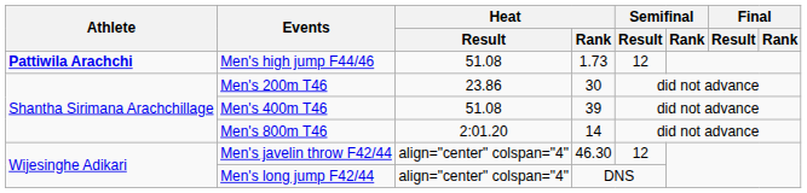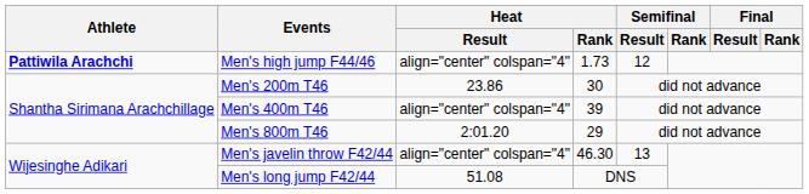Men's high jump F44/46 | Heat / Result: 51.08 -> align="center" colspan="4"
Men's 400m T46 | Heat / Result: 51.08 -> align="center" colspan="4"
Men's 800m T46 | Heat / Rank: 14 -> 29
Men's javelin throw F42/44 | Semifinal / Result: 12 -> 13
Men's long jump F42/44 | Heat / Result: align="center" colspan="4" -> 51.08
